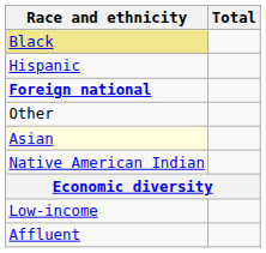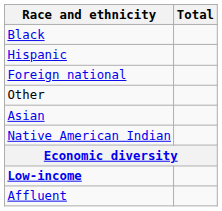Black | Race and ethnicity: khaki background -> no background
Foreign national | Race and ethnicity: bold -> normal
Asian | Race and ethnicity: lightyellow background -> no background
Low-income | Race and ethnicity: normal -> bold
